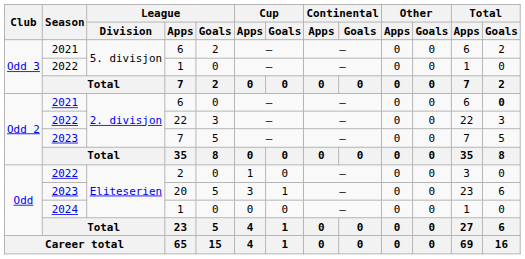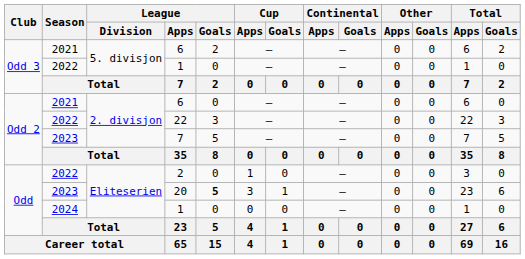Odd 2 / 6 | Total / Goals: bold -> normal
20 | League / Goals: normal -> bold
